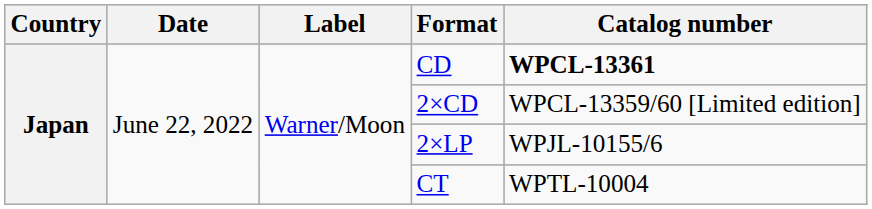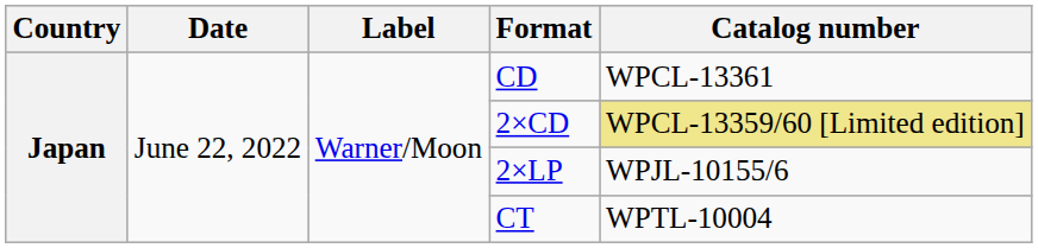CD | Catalog number: bold -> normal
2×CD | Catalog number: no background -> khaki background
